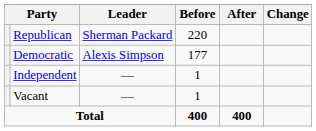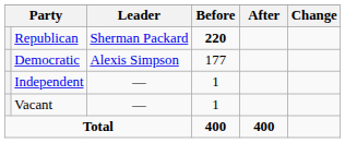Republican | Before: normal -> bold
